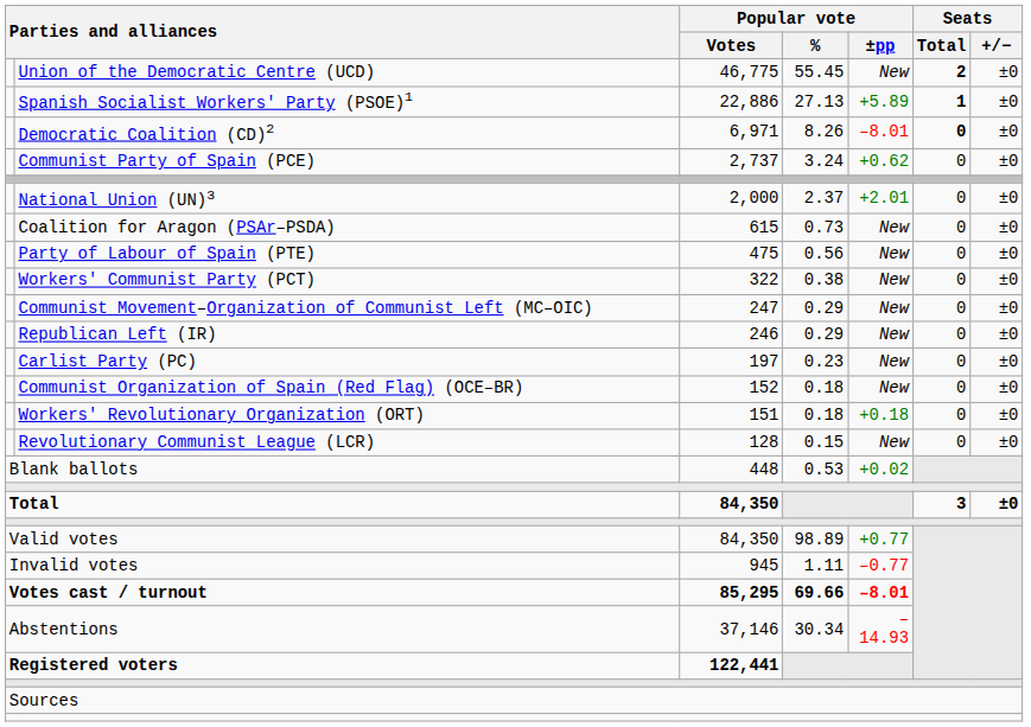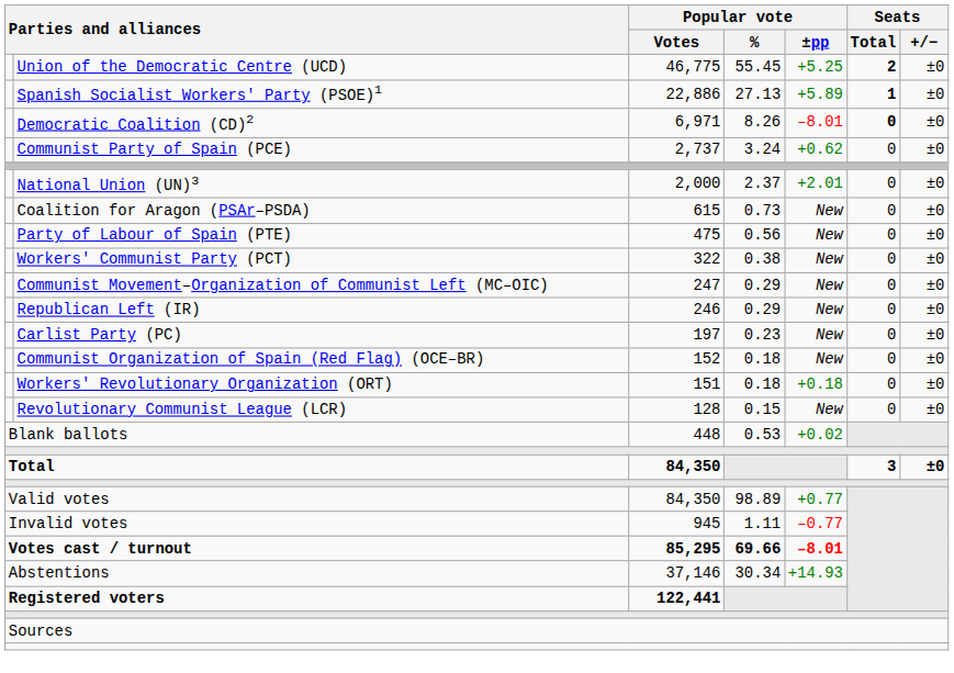Union of the Democratic Centre (UCD) | Popular vote / ±pp: New -> +5.25
Abstentions | Popular vote / ±pp: –14.93 -> +14.93
